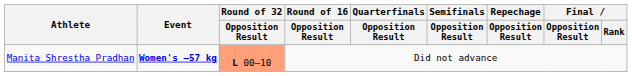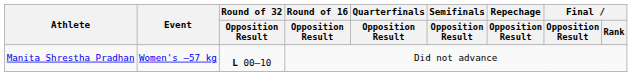Manita Shrestha Pradhan | Event: bold -> normal
Manita Shrestha Pradhan | Round of 32 / Opposition Result: lightsalmon background -> no background
